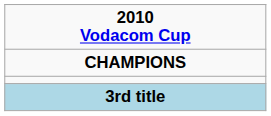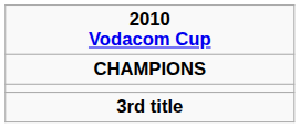row 4 | column 1: lightblue background -> no background
